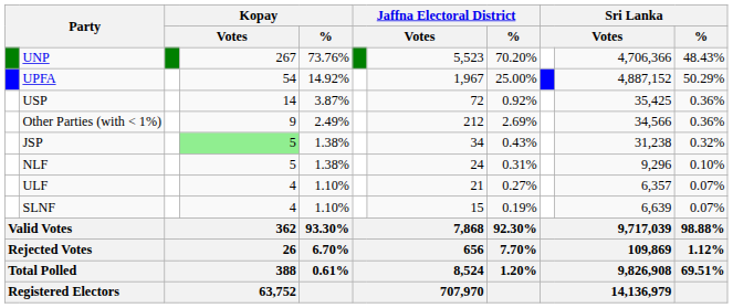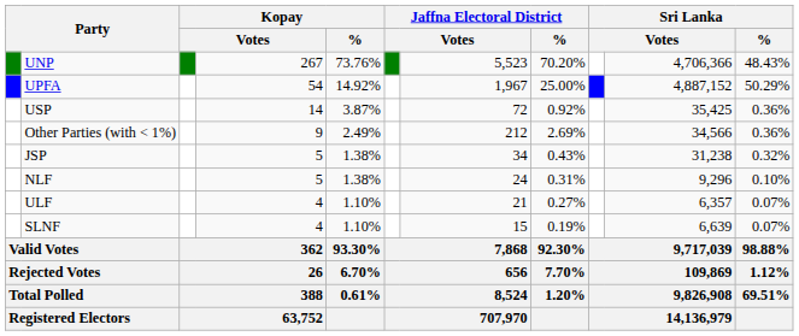JSP | column 4: lightgreen background -> no background
